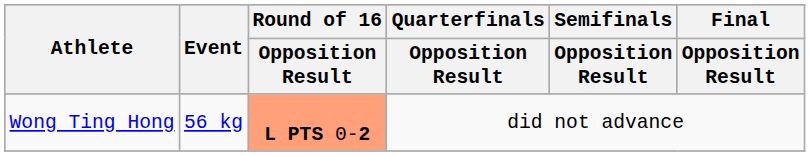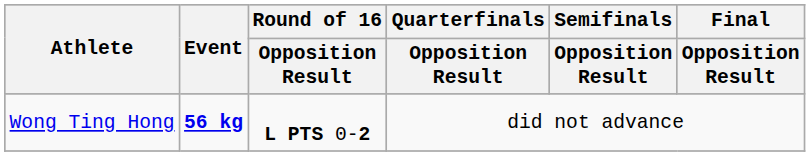Wong Ting Hong | Event: normal -> bold
Wong Ting Hong | Round of 16 / Opposition Result: lightsalmon background -> no background
